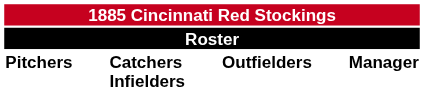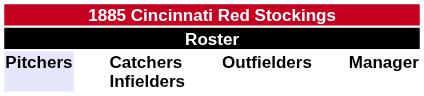Pitchers | column 1: no background -> lavender background
